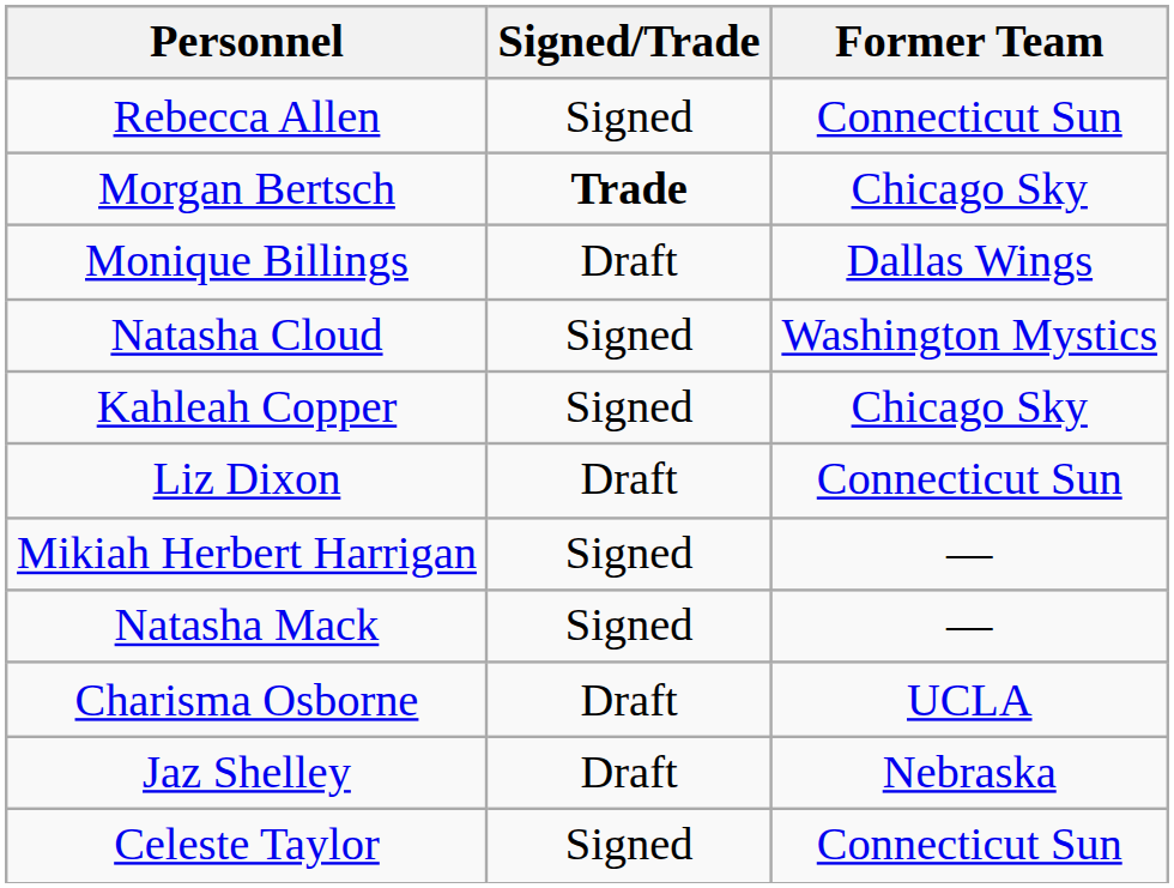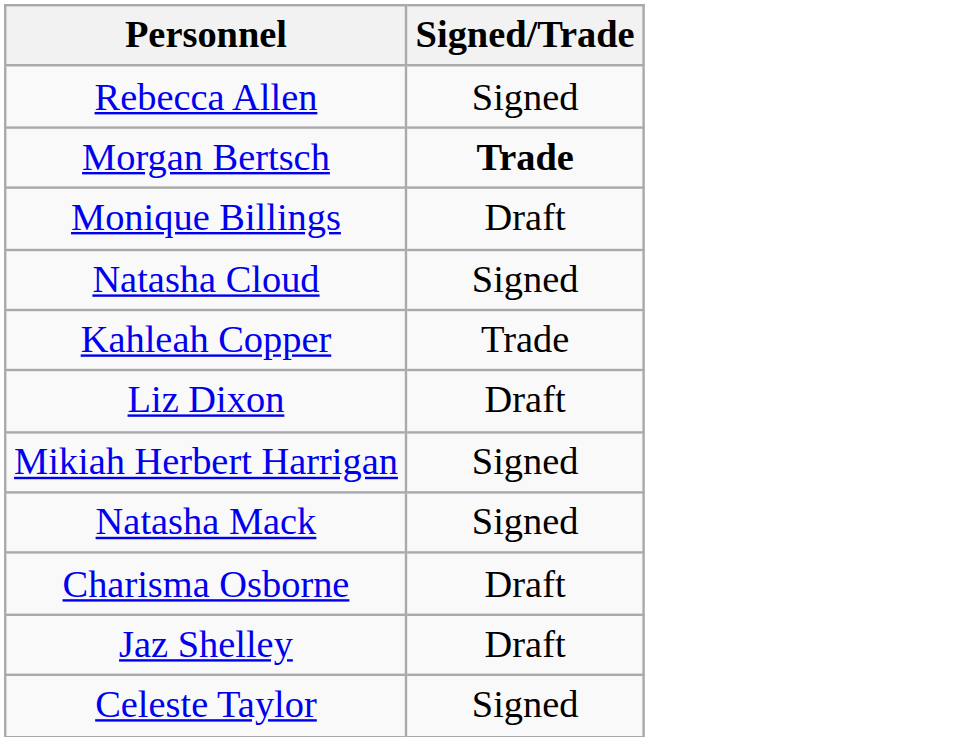- column: Former Team | Connecticut Sun | Chicago Sky | Dallas Wings | Washington Mystics | Chicago Sky | Connecticut Sun | — | — | UCLA | Nebraska | Connecticut Sun
Kahleah Copper | Signed/Trade: Signed -> Trade
